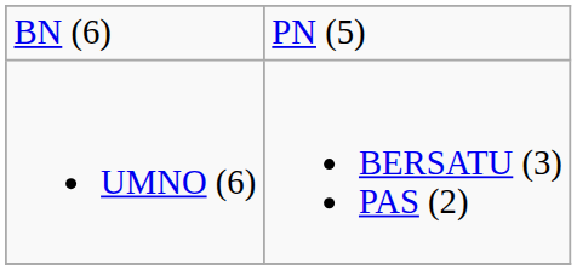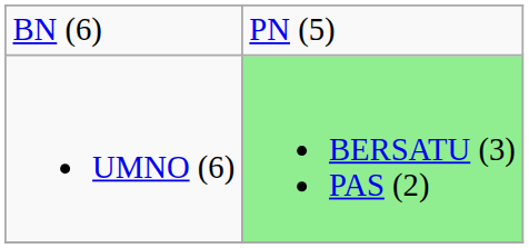UMNO (6) | column 2: no background -> lightgreen background
